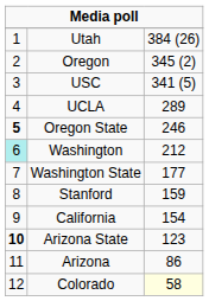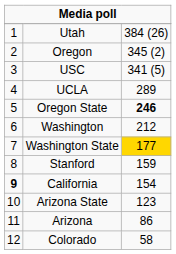Oregon State | column 1: bold -> normal
Oregon State | column 3: normal -> bold
Washington | column 1: paleturquoise background -> no background
Washington State | column 3: no background -> gold background
California | column 1: normal -> bold
Arizona State | column 1: bold -> normal
Colorado | column 3: lightyellow background -> no background
